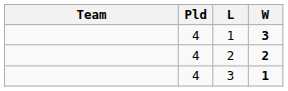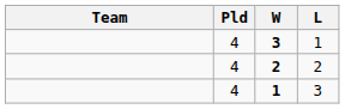columns swapped: W <-> L
